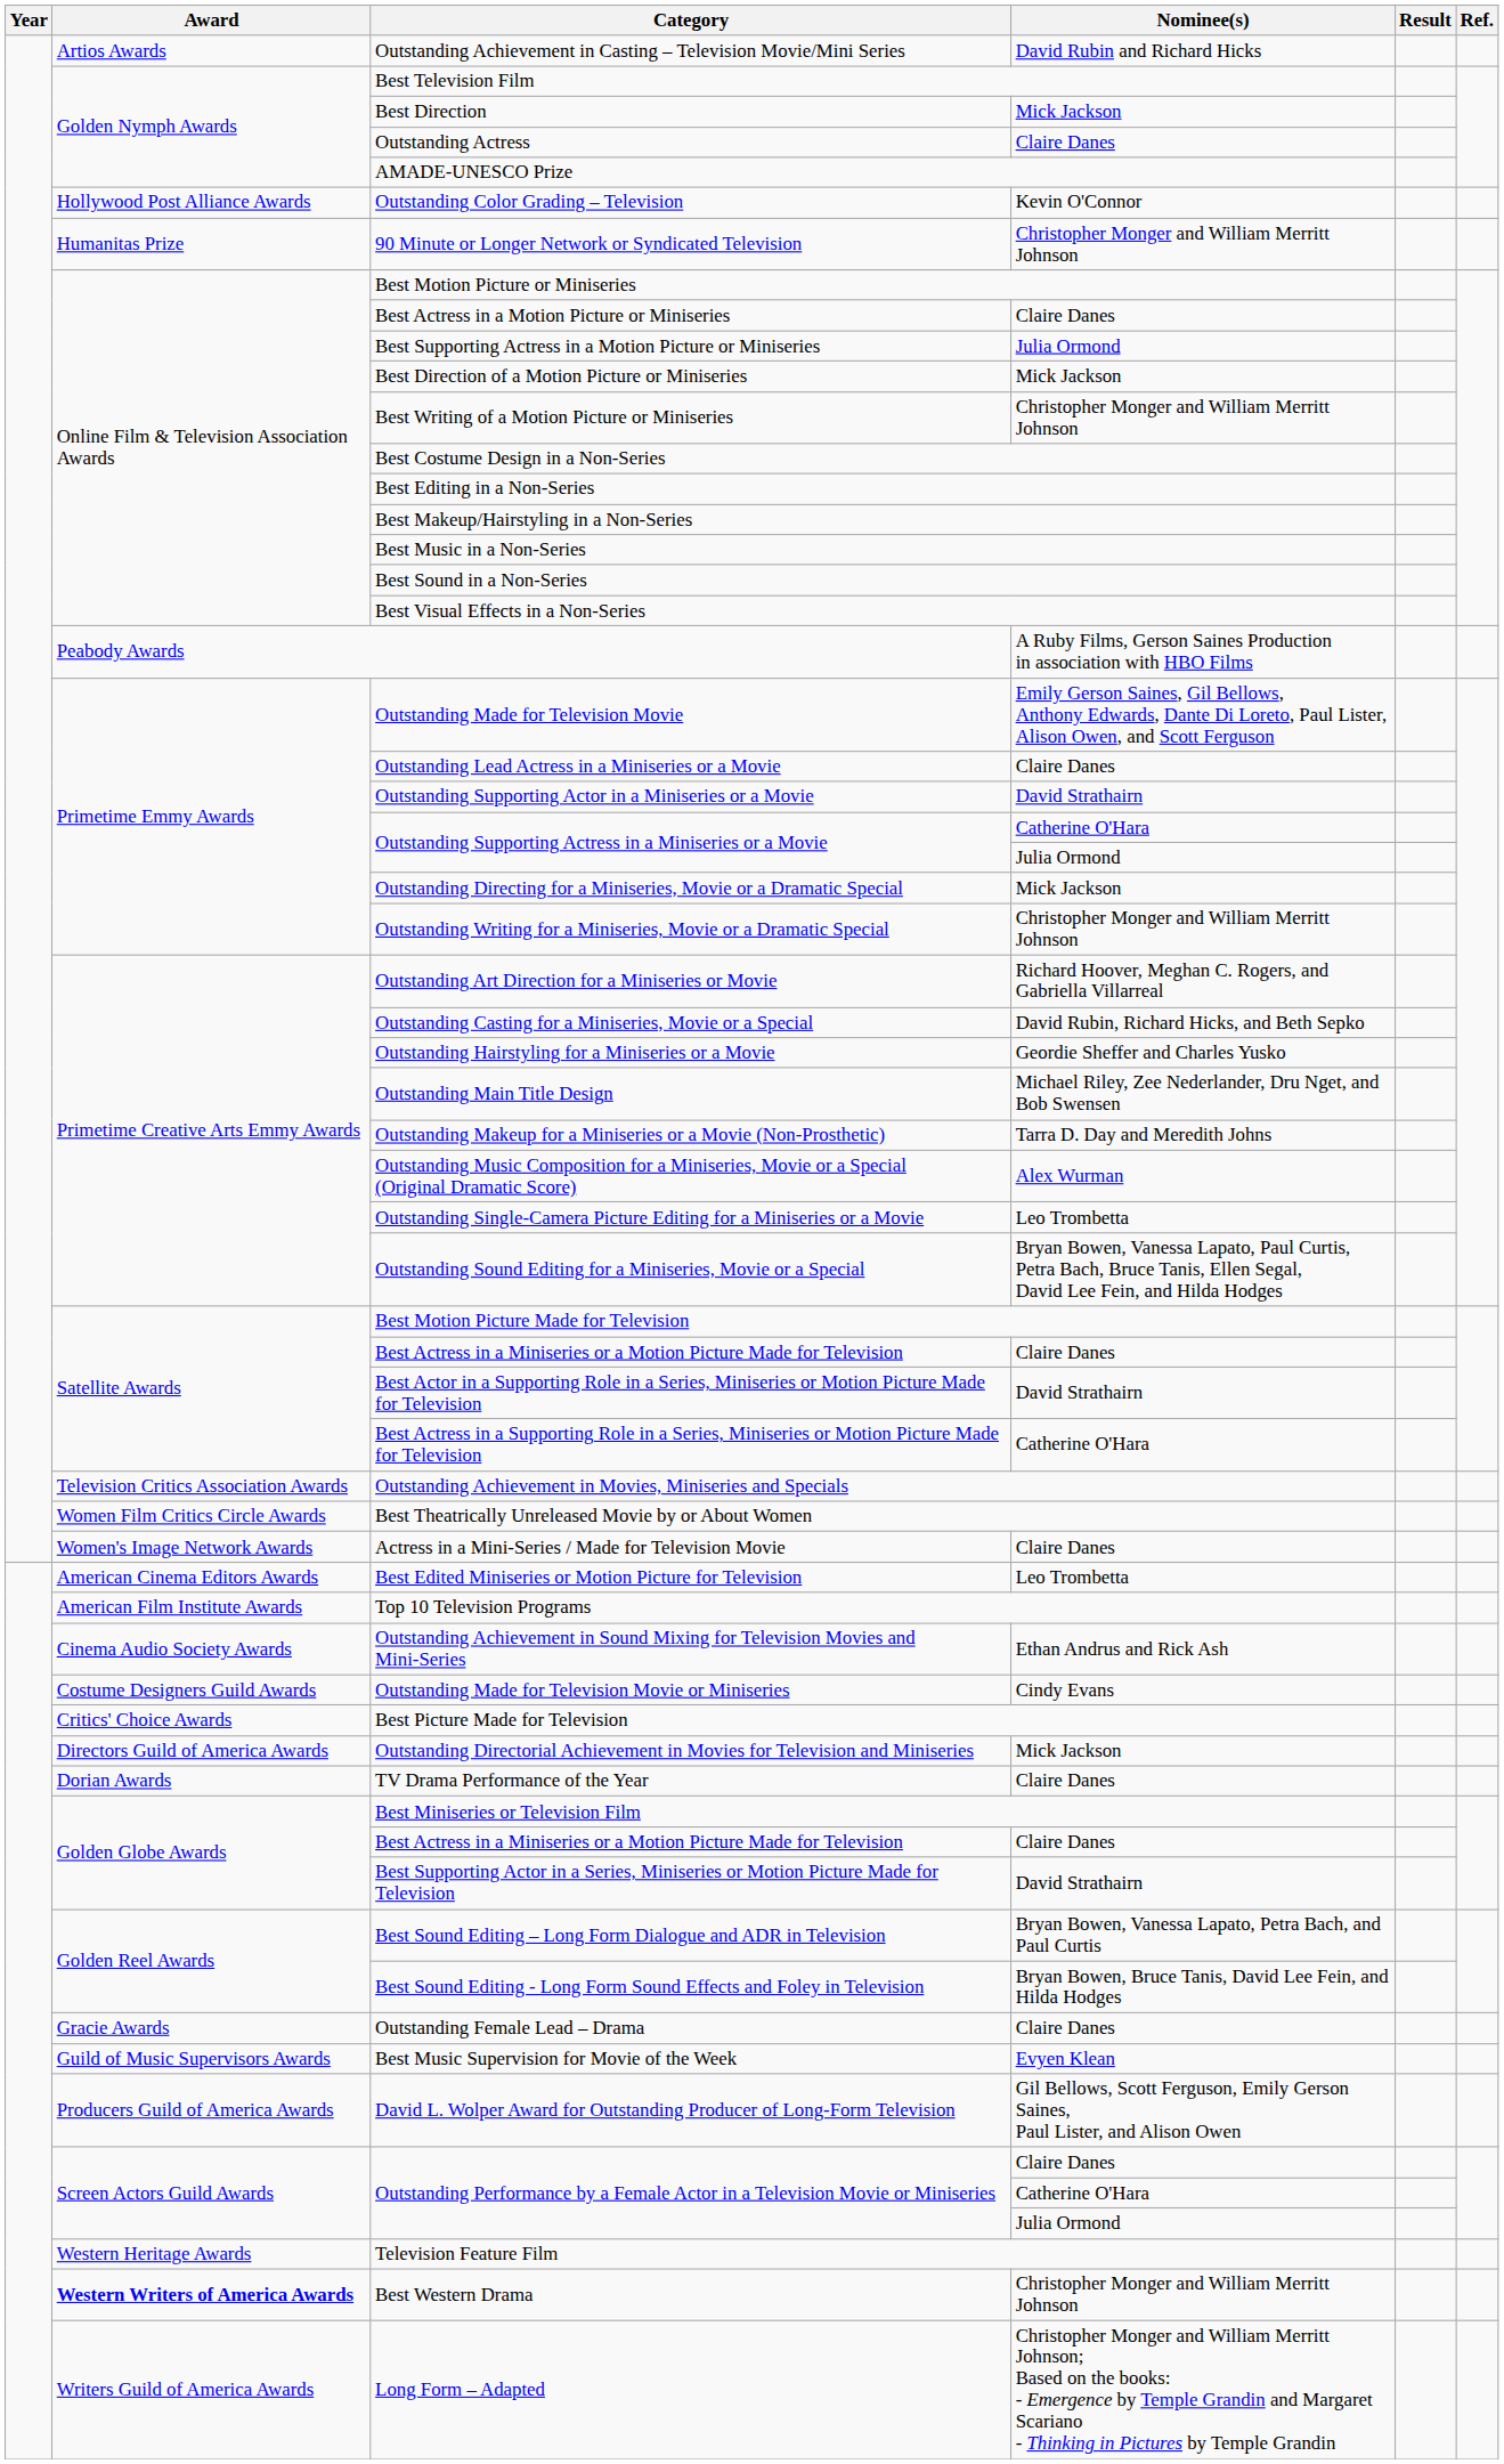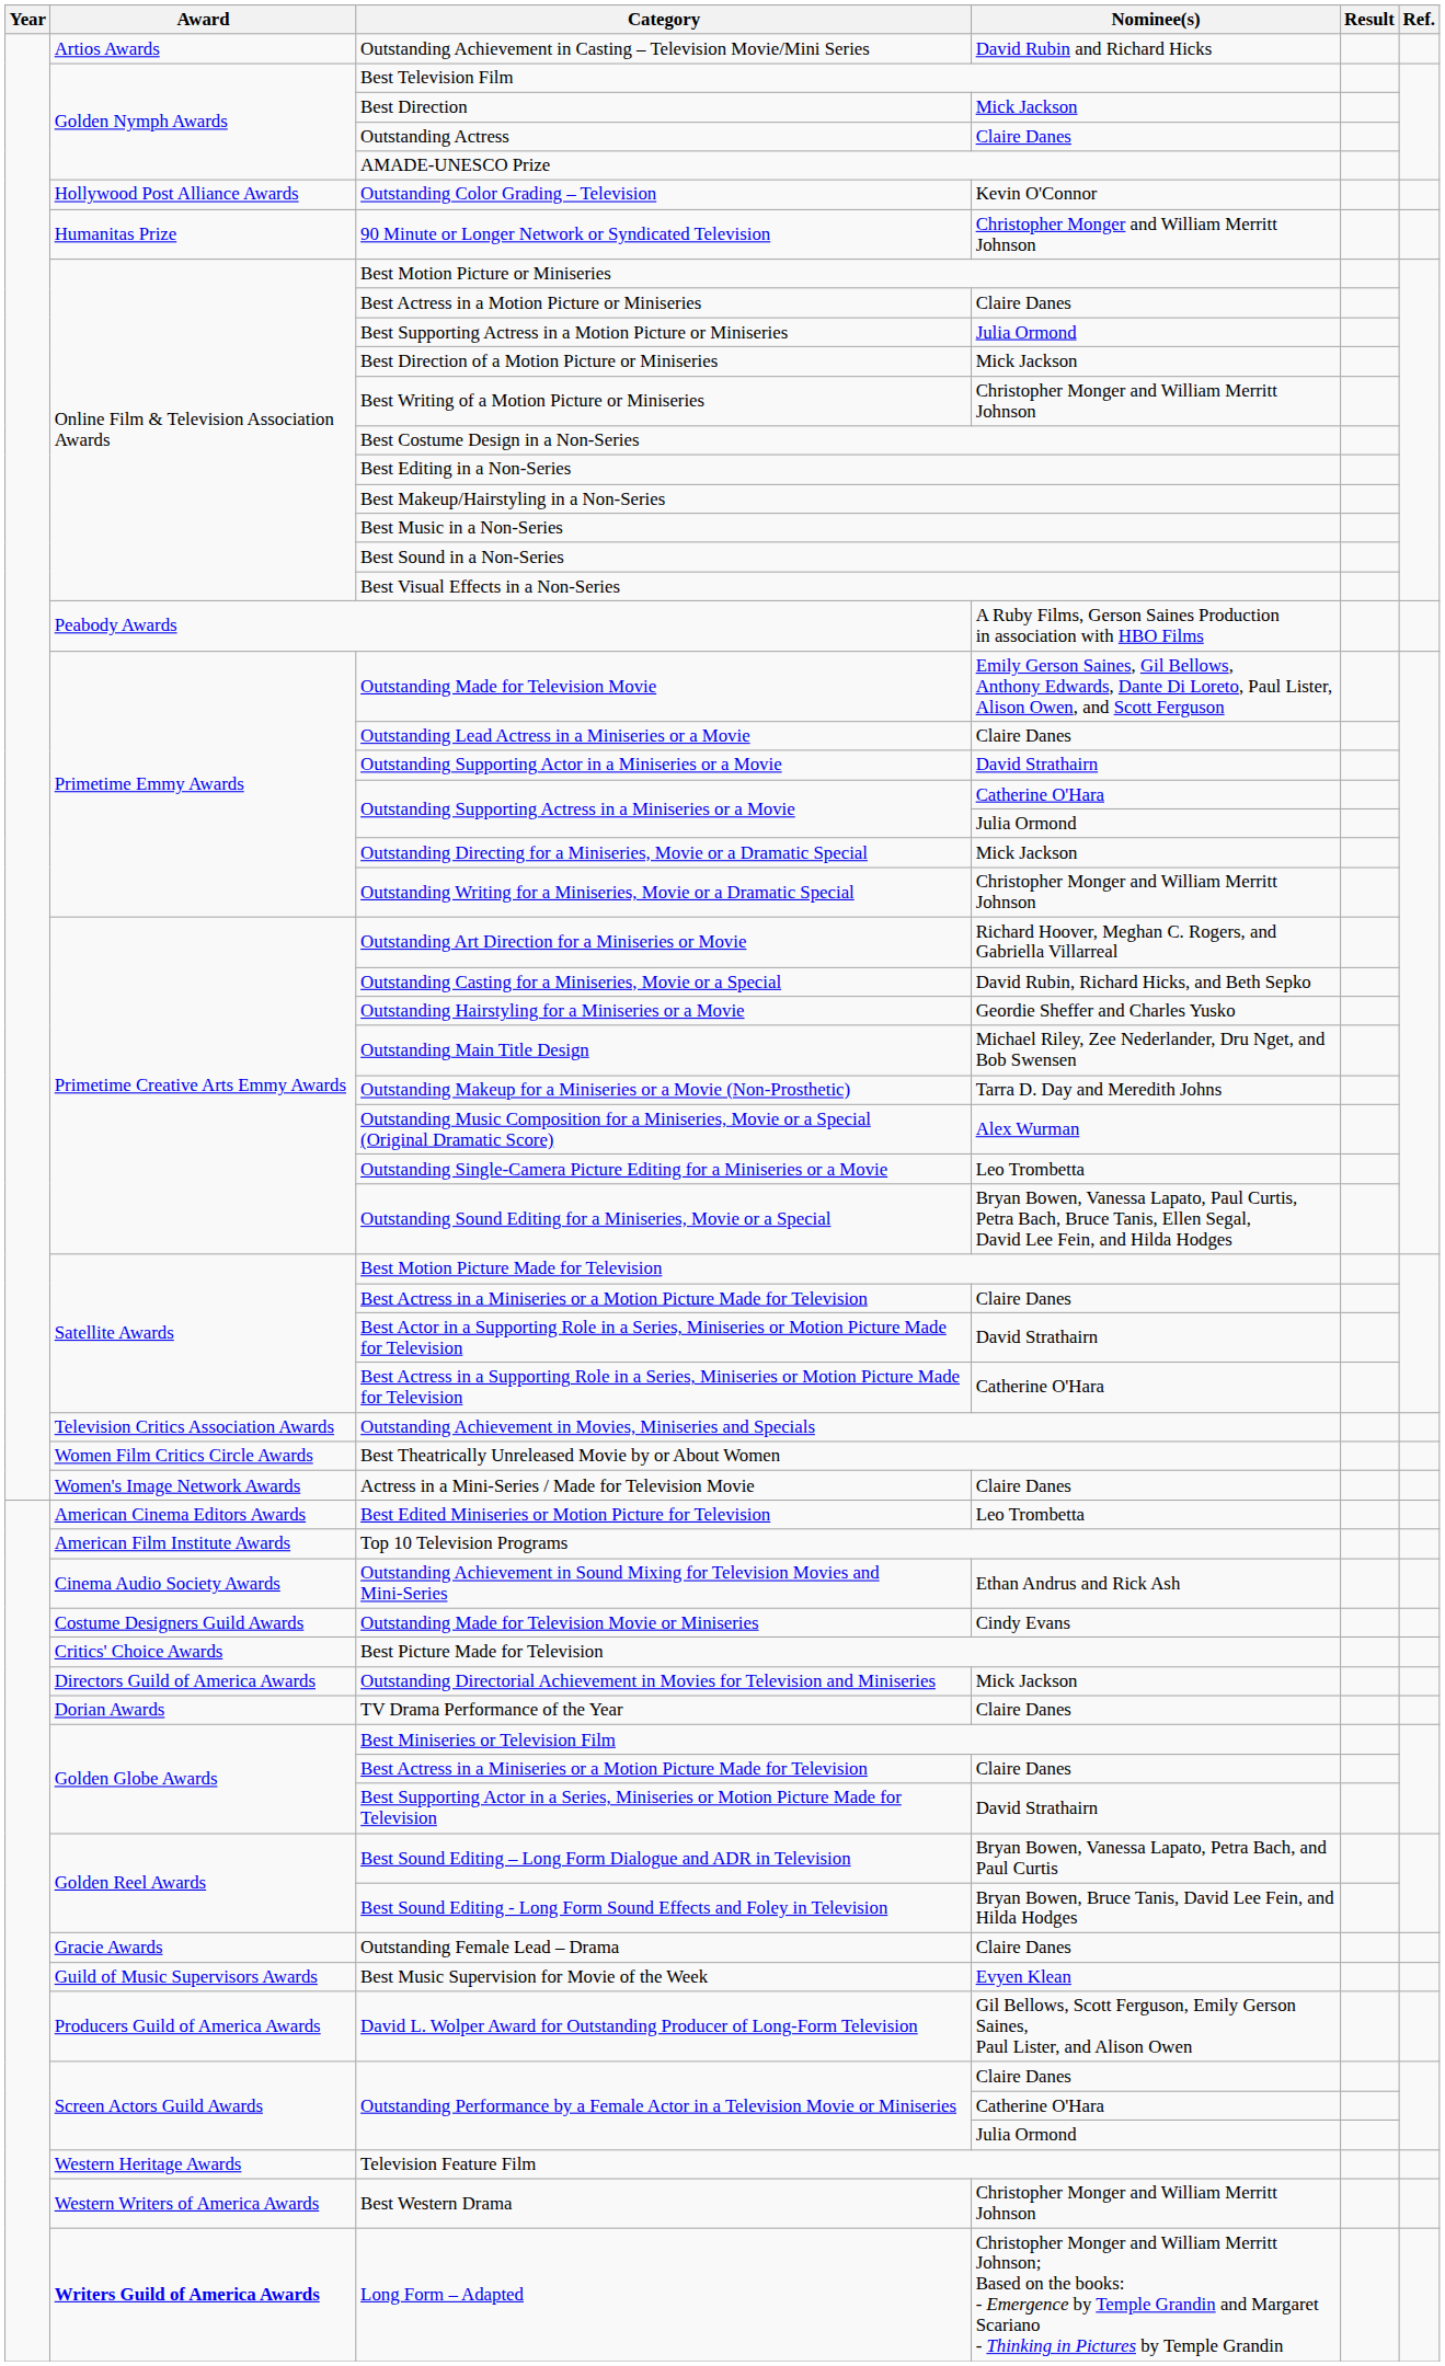Best Western Drama | Award: bold -> normal
Long Form – Adapted | Award: normal -> bold
